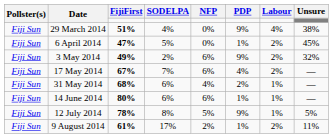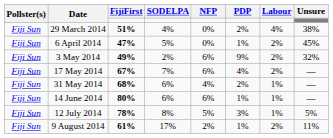29 March 2014 | PDP: 9% -> 2%
12 July 2014 | PDP: 9% -> 3%
